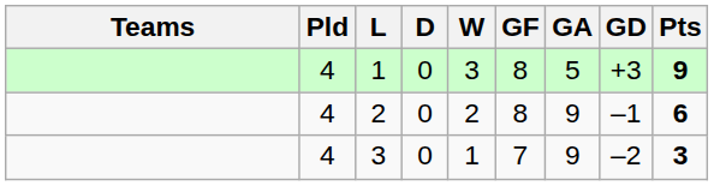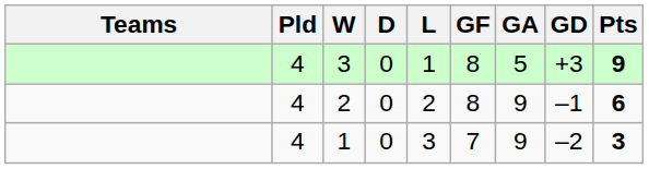columns swapped: W <-> L
